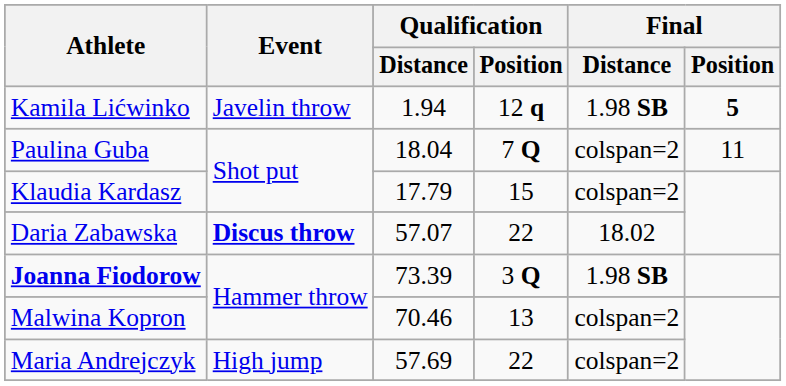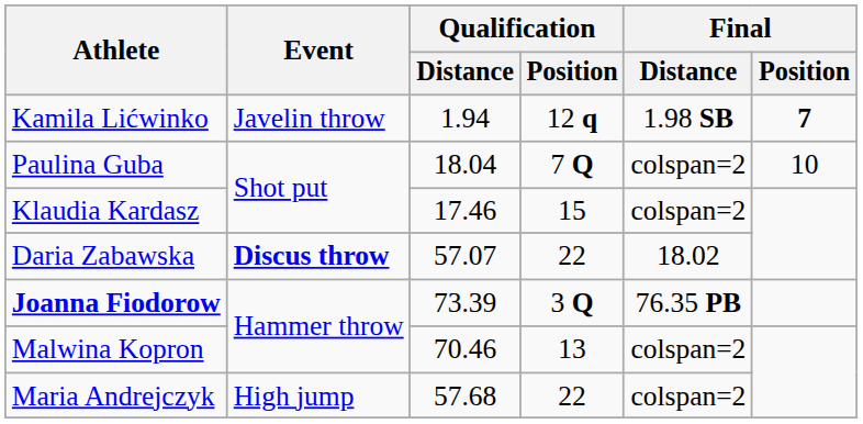Kamila Lićwinko | Final / Position: 5 -> 7
Paulina Guba | Final / Position: 11 -> 10
Klaudia Kardasz | Qualification / Distance: 17.79 -> 17.46
Joanna Fiodorow | Final / Distance: 1.98 SB -> 76.35 PB
Maria Andrejczyk | Qualification / Distance: 57.69 -> 57.68
